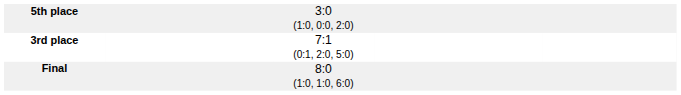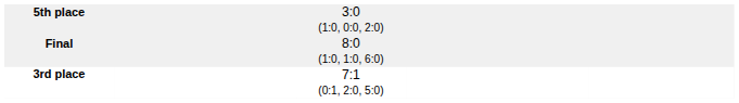rows swapped: 3rd place <-> Final
